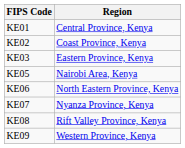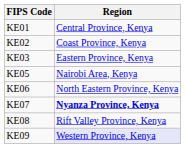KE07 | Region: normal -> bold
KE09 | Region: no background -> lavender background
